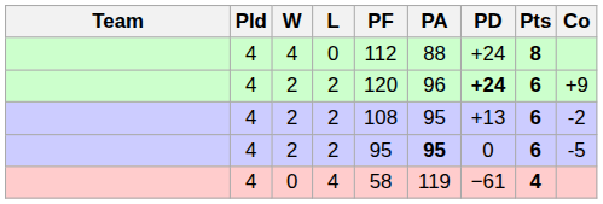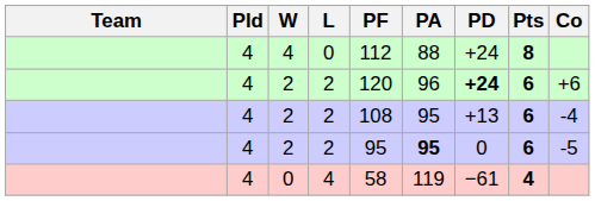row 3 | Co: +9 -> +6
row 4 | Co: -2 -> -4
